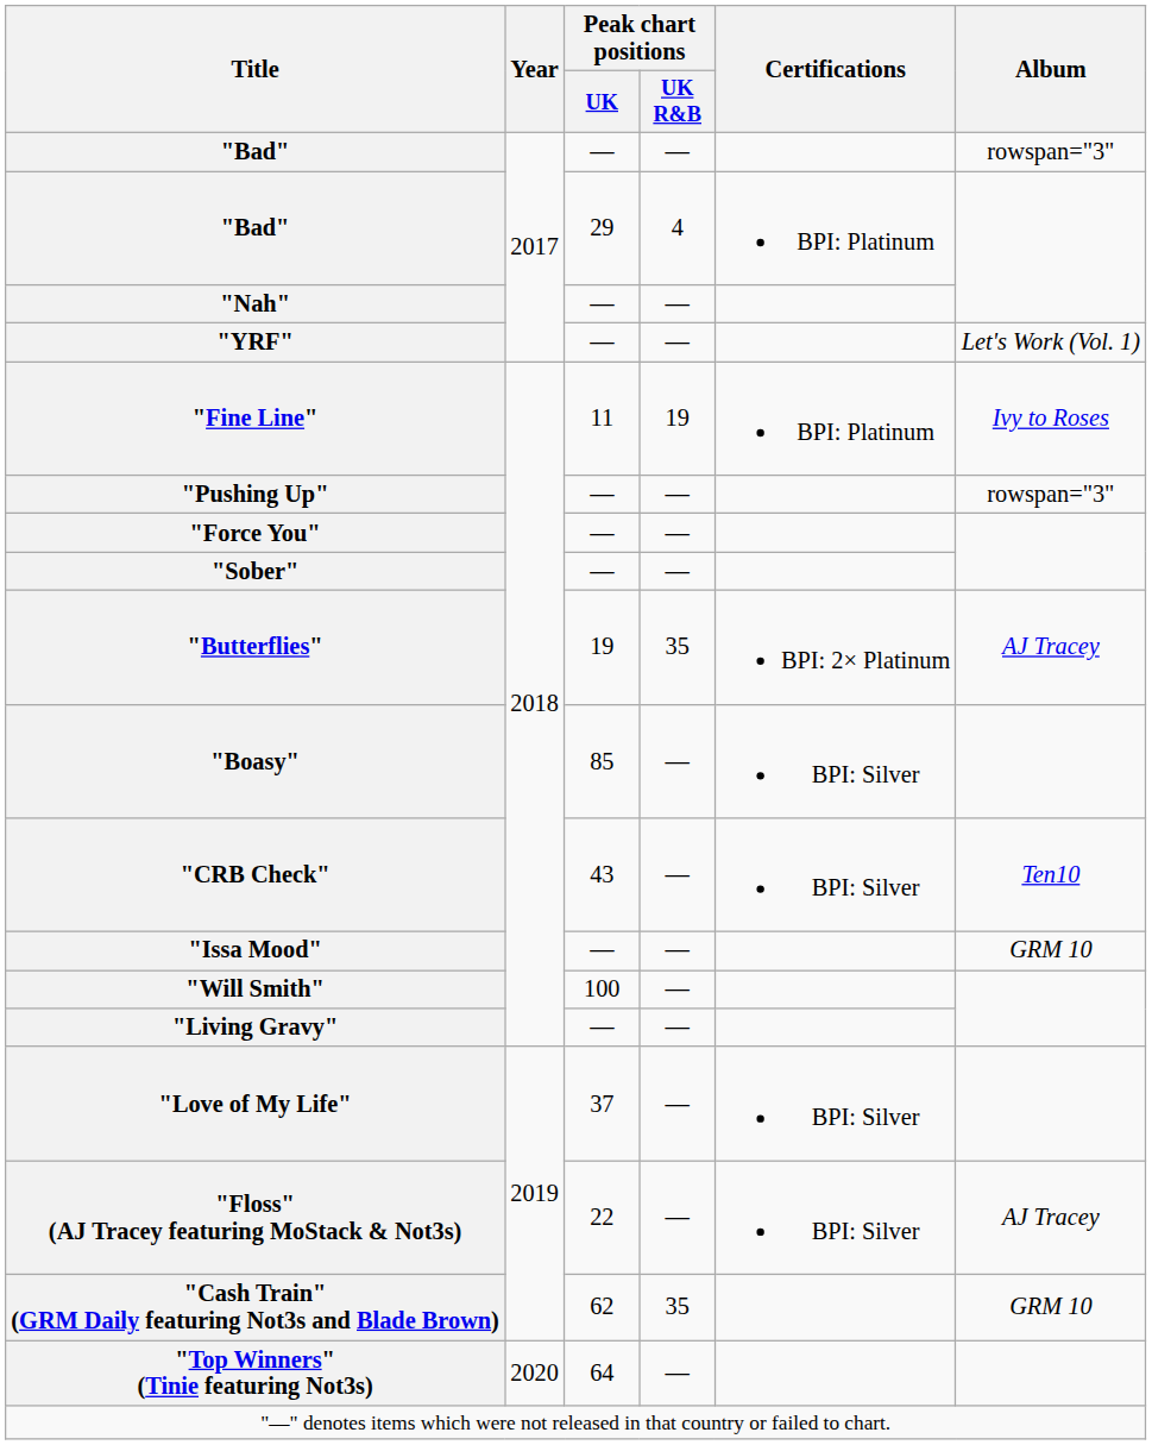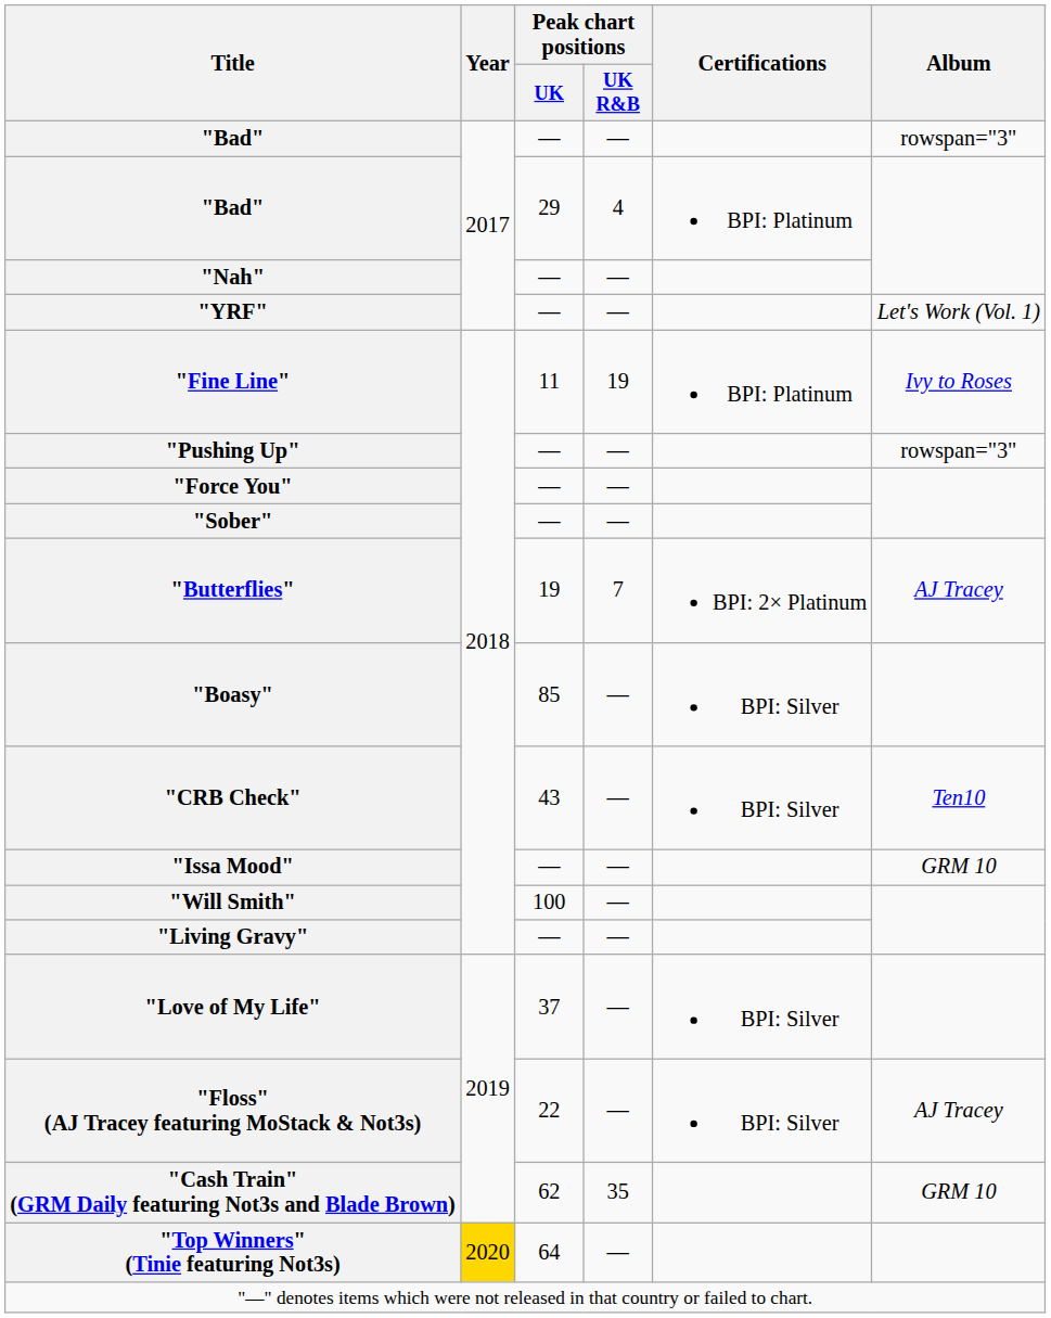"Butterflies" | Peak chart positions / UK R&B: 35 -> 7
"Top Winners" (Tinie featuring Not3s) | Year: no background -> gold background
